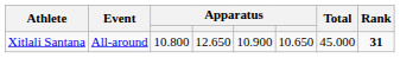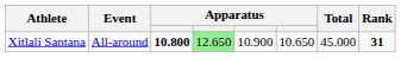row 3 | column 3: normal -> bold
row 3 | column 4: no background -> lightgreen background
